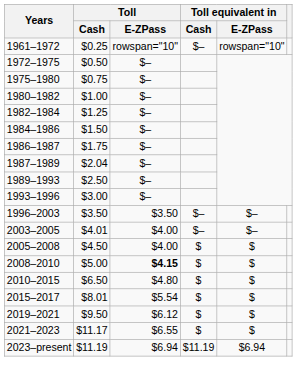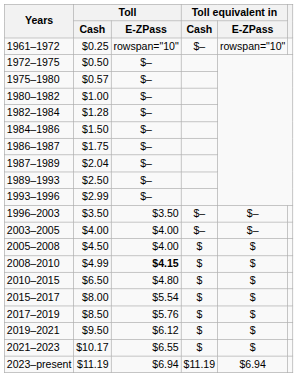1975–1980 | Toll / Cash: $0.75 -> $0.57
1982–1984 | Toll / Cash: $1.25 -> $1.28
1993–1996 | Toll / Cash: $3.00 -> $2.99
2003–2005 | Toll / Cash: $4.01 -> $4.00
2008–2010 | Toll / Cash: $5.00 -> $4.99
2015–2017 | Toll / Cash: $8.01 -> $8.00
+ row: 2017–2019 | $8.50 | $5.76 | $ | $
2021–2023 | Toll / Cash: $11.17 -> $10.17
